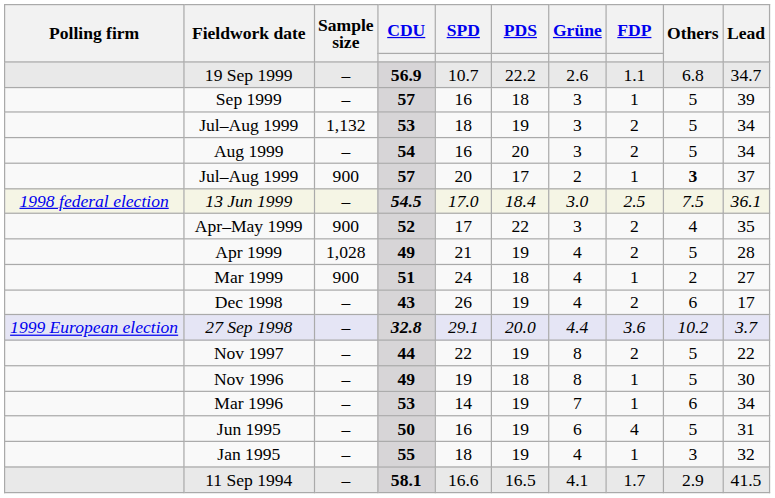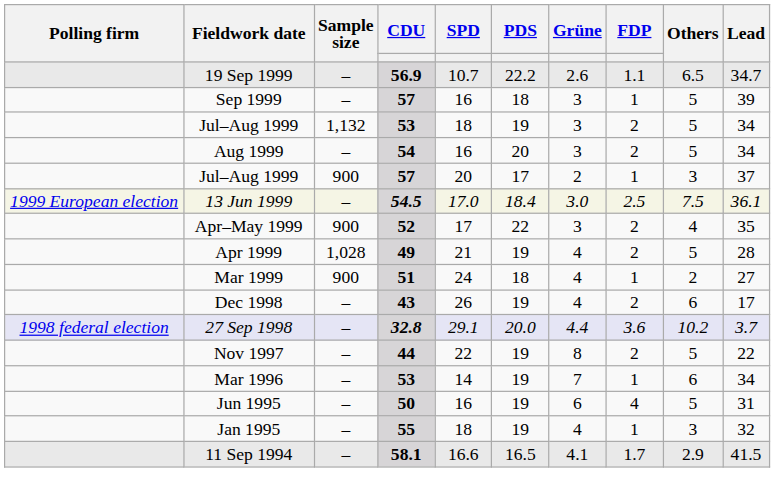19 Sep 1999 | Others: 6.8 -> 6.5
Jul–Aug 1999 / 57 | Others: bold -> normal
13 Jun 1999 | Polling firm: 1998 federal election -> 1999 European election
27 Sep 1998 | Polling firm: 1999 European election -> 1998 federal election
- row: Nov 1996 | – | 49 | 19 | 18 | 8 | 1 | 5 | 30
